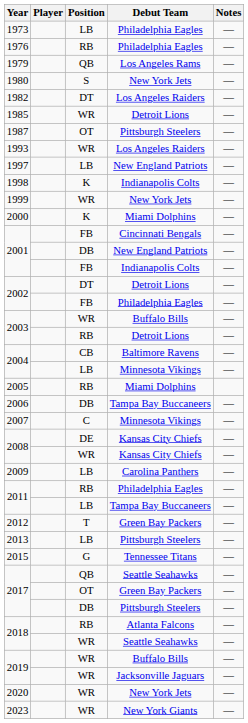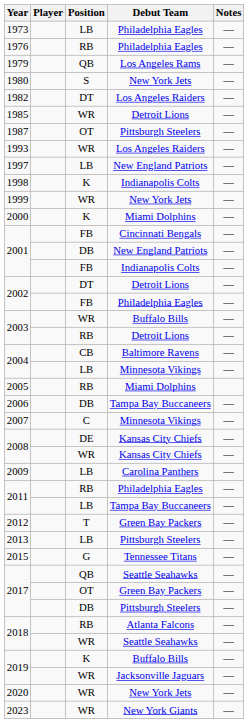2019 / Buffalo Bills | Position: WR -> K
